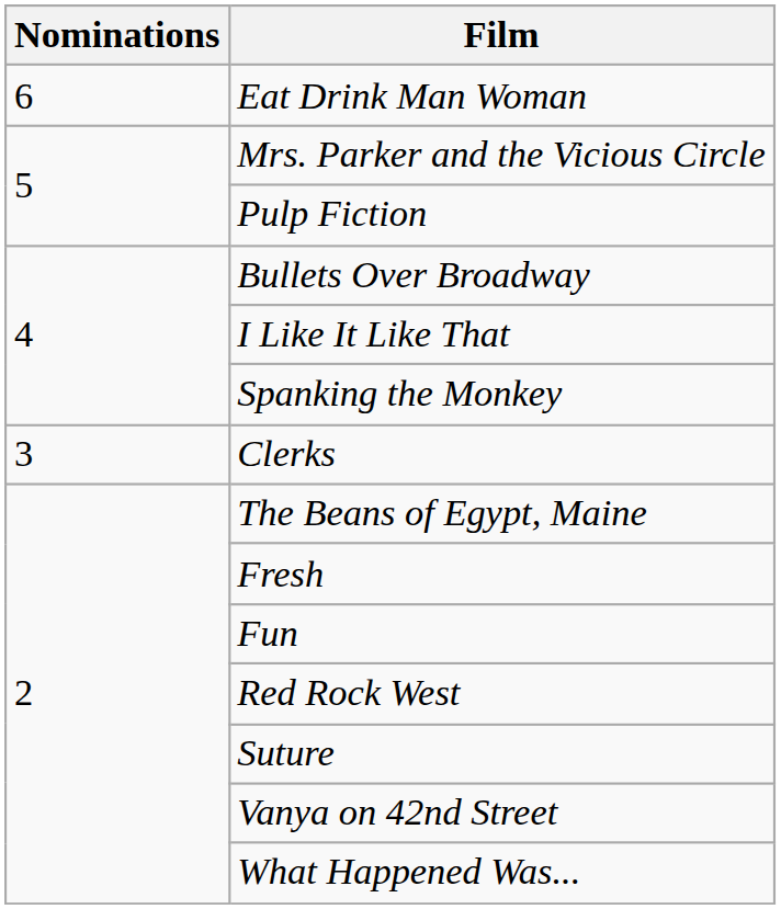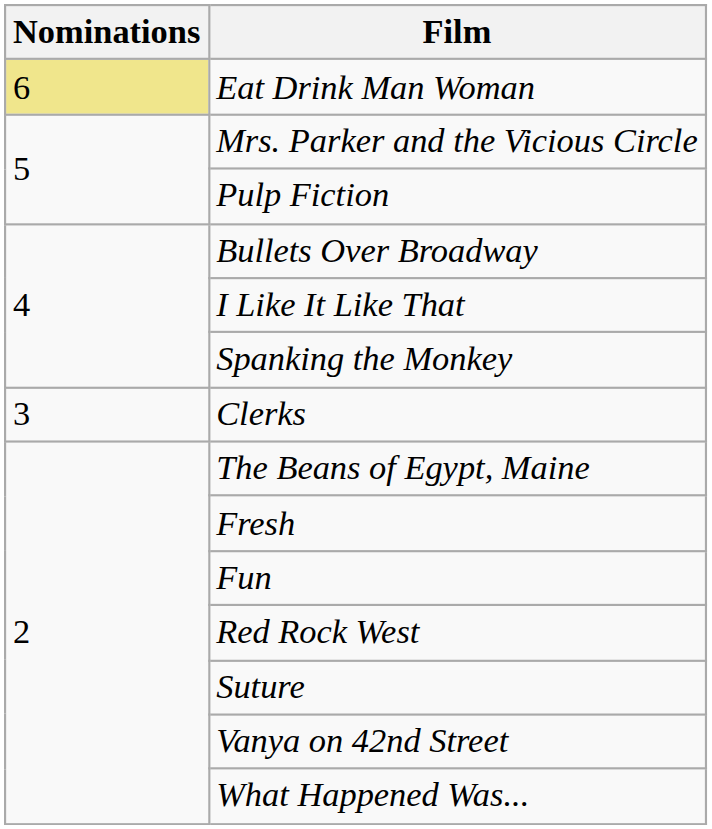Eat Drink Man Woman | Nominations: no background -> khaki background
